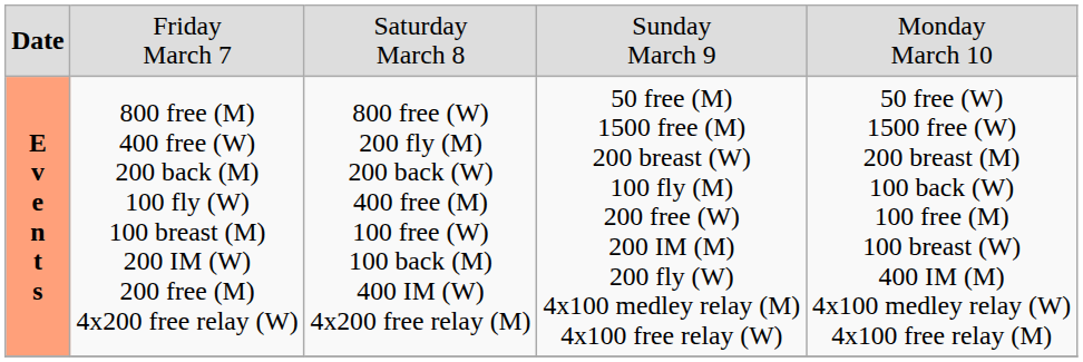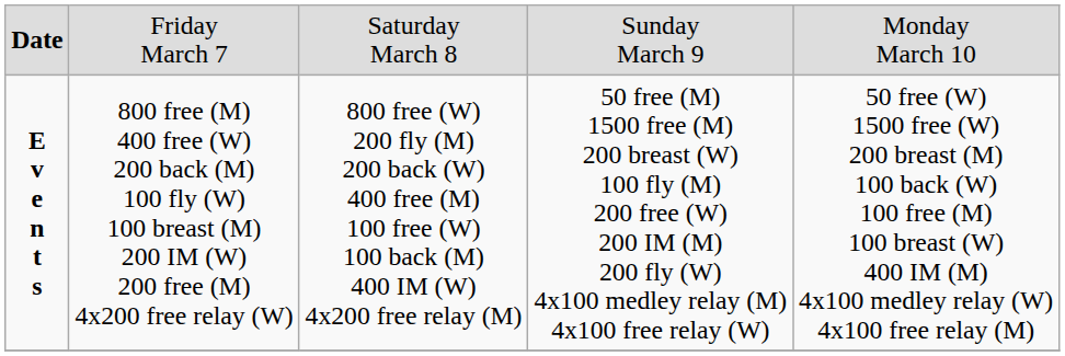E v e n t s | column 1: lightsalmon background -> no background
